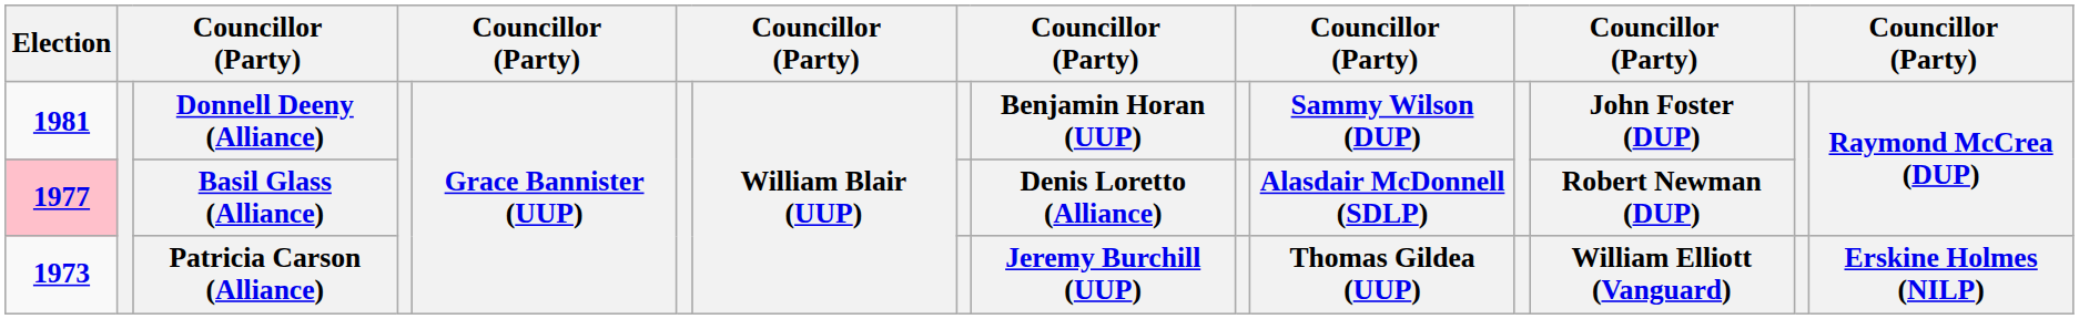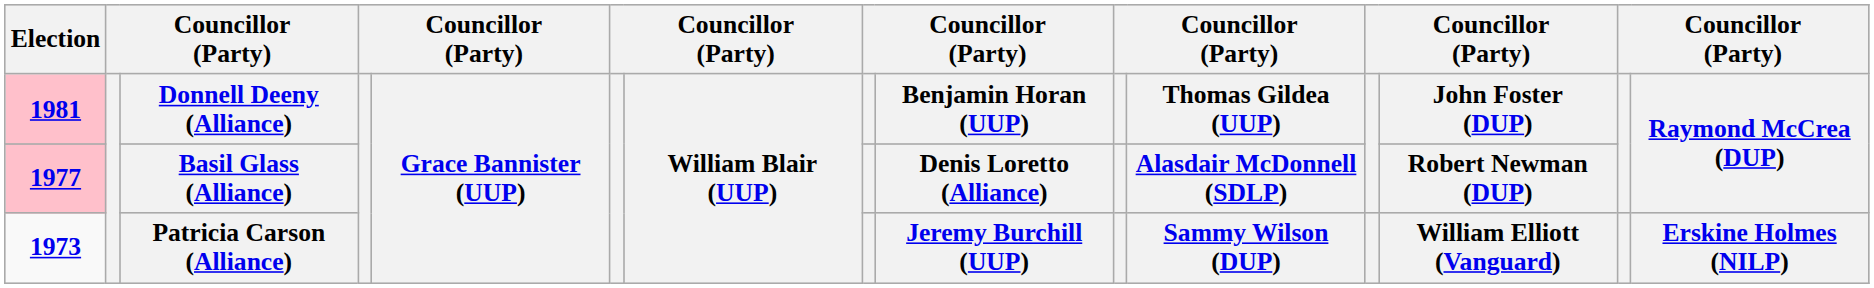Donnell Deeny (Alliance) | Election: no background -> pink background
Donnell Deeny (Alliance) | column 11: Sammy Wilson (DUP) -> Thomas Gildea (UUP)
Patricia Carson (Alliance) | column 11: Thomas Gildea (UUP) -> Sammy Wilson (DUP)
